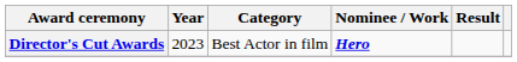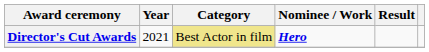Director's Cut Awards | Year: 2023 -> 2021
Director's Cut Awards | Category: no background -> khaki background
